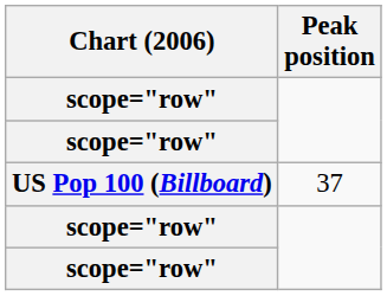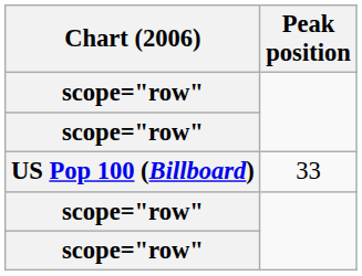US Pop 100 (Billboard) | Peak position: 37 -> 33
